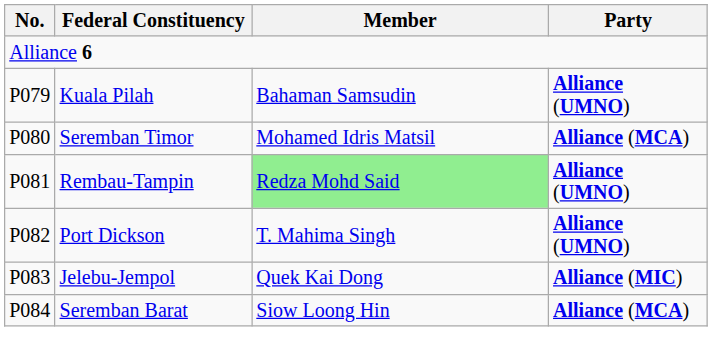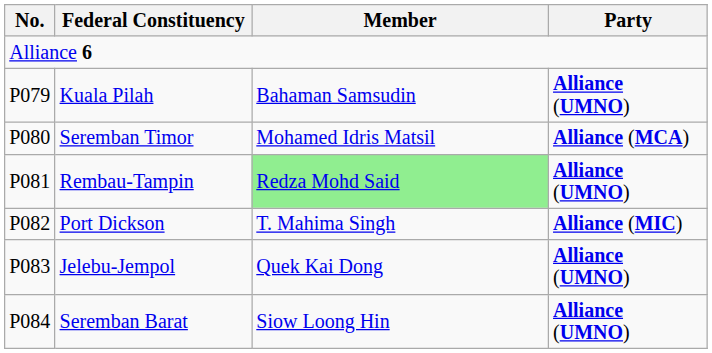Port Dickson | Party: Alliance (UMNO) -> Alliance (MIC)
Jelebu-Jempol | Party: Alliance (MIC) -> Alliance (UMNO)
Seremban Barat | Party: Alliance (MCA) -> Alliance (UMNO)
